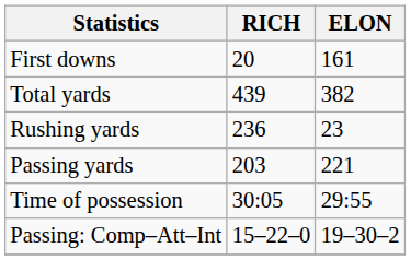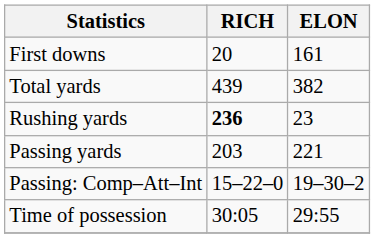Rushing yards | RICH: normal -> bold
rows swapped: Passing: Comp–Att–Int <-> Time of possession
